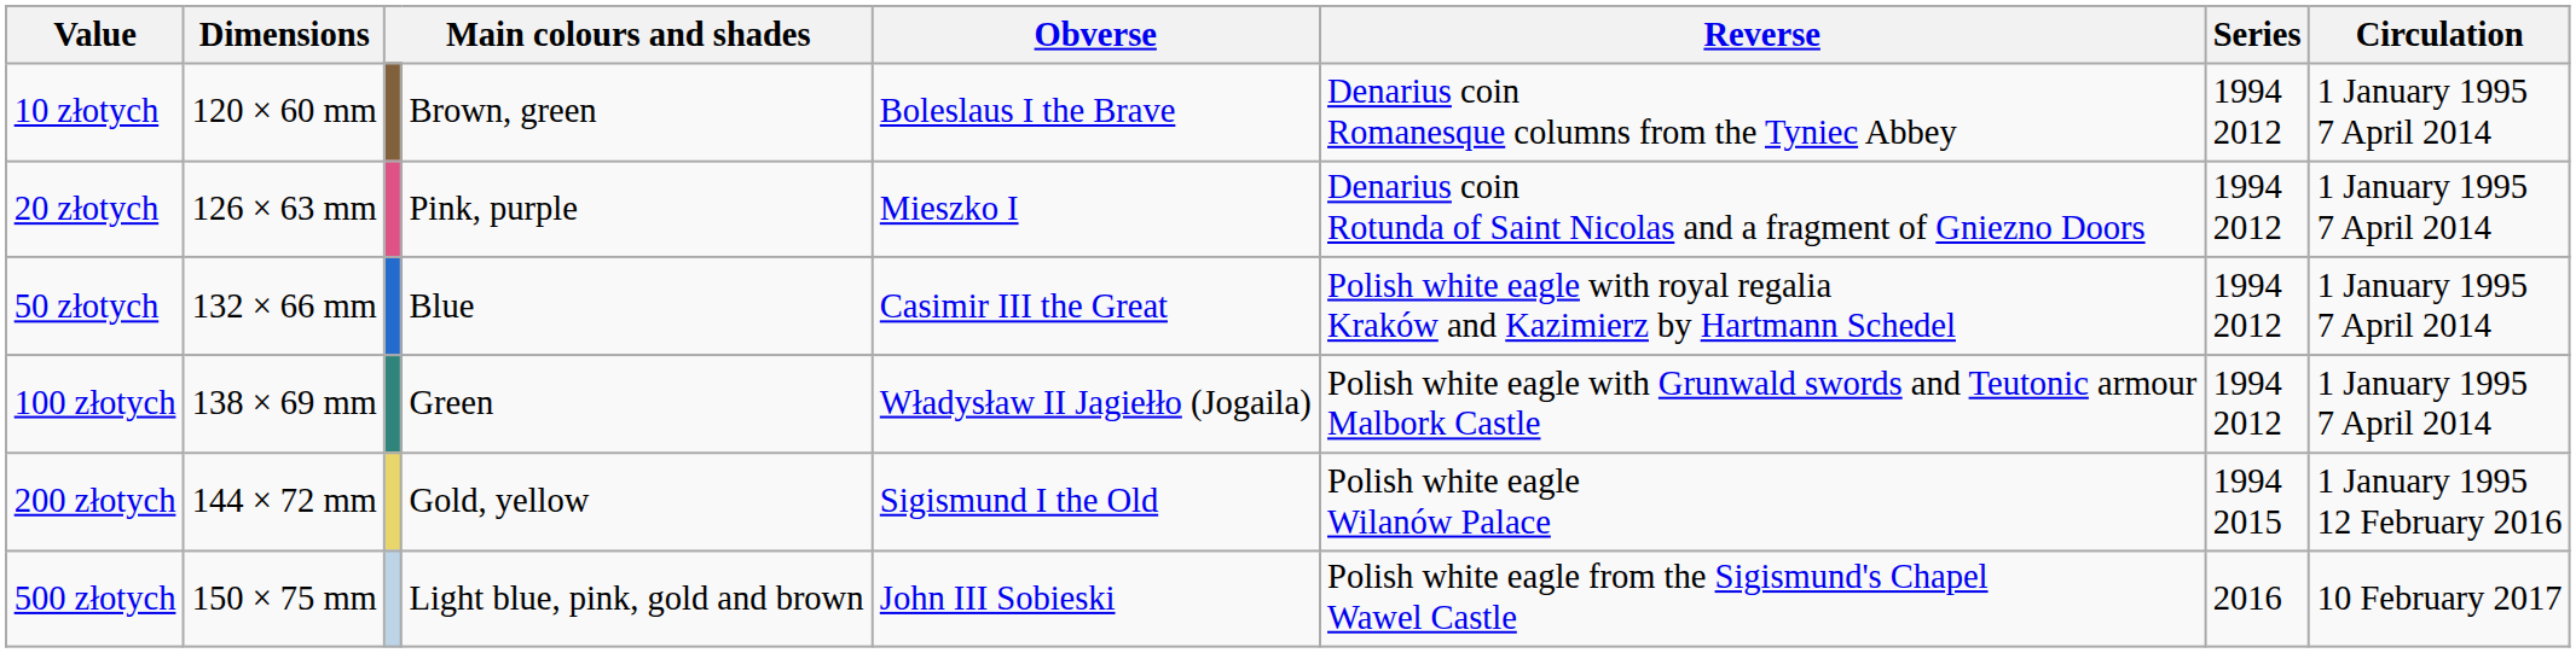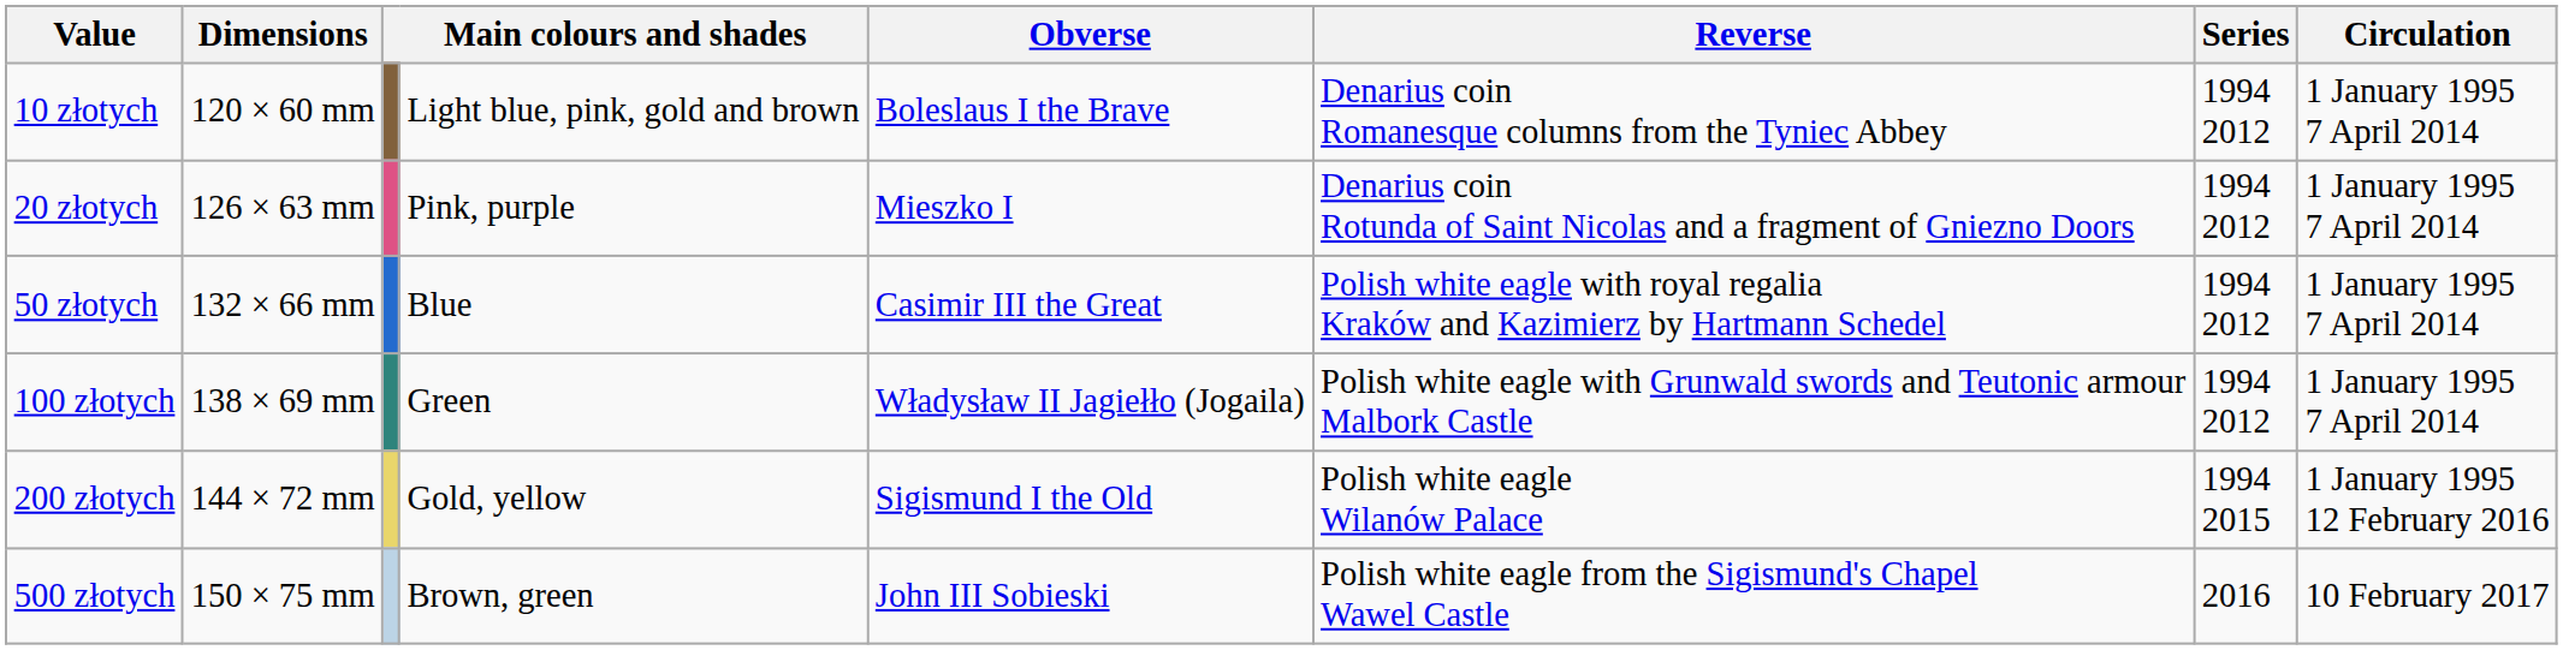10 złotych | column 4: Brown, green -> Light blue, pink, gold and brown
500 złotych | column 4: Light blue, pink, gold and brown -> Brown, green
